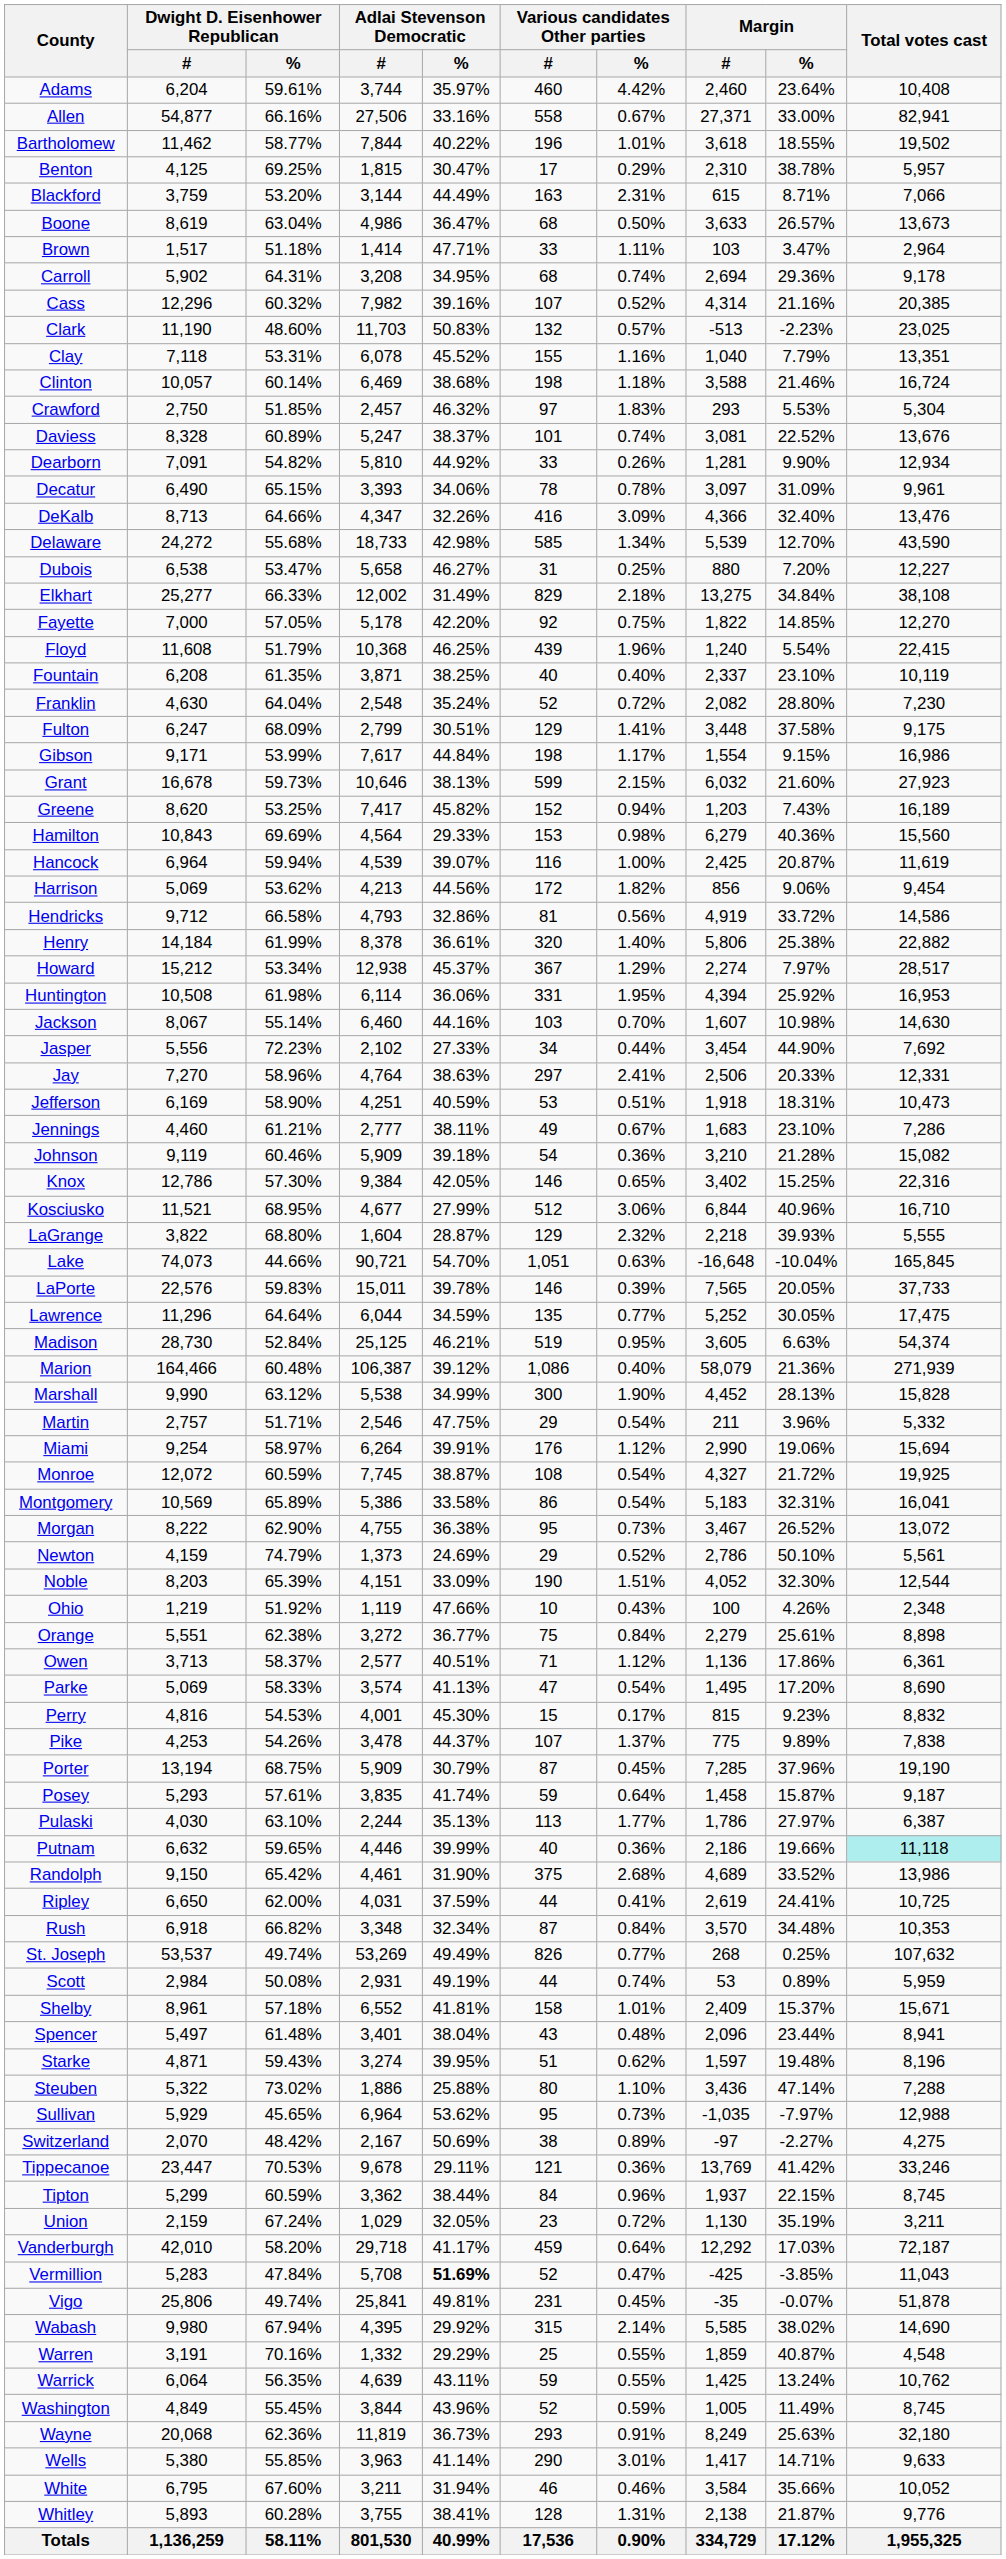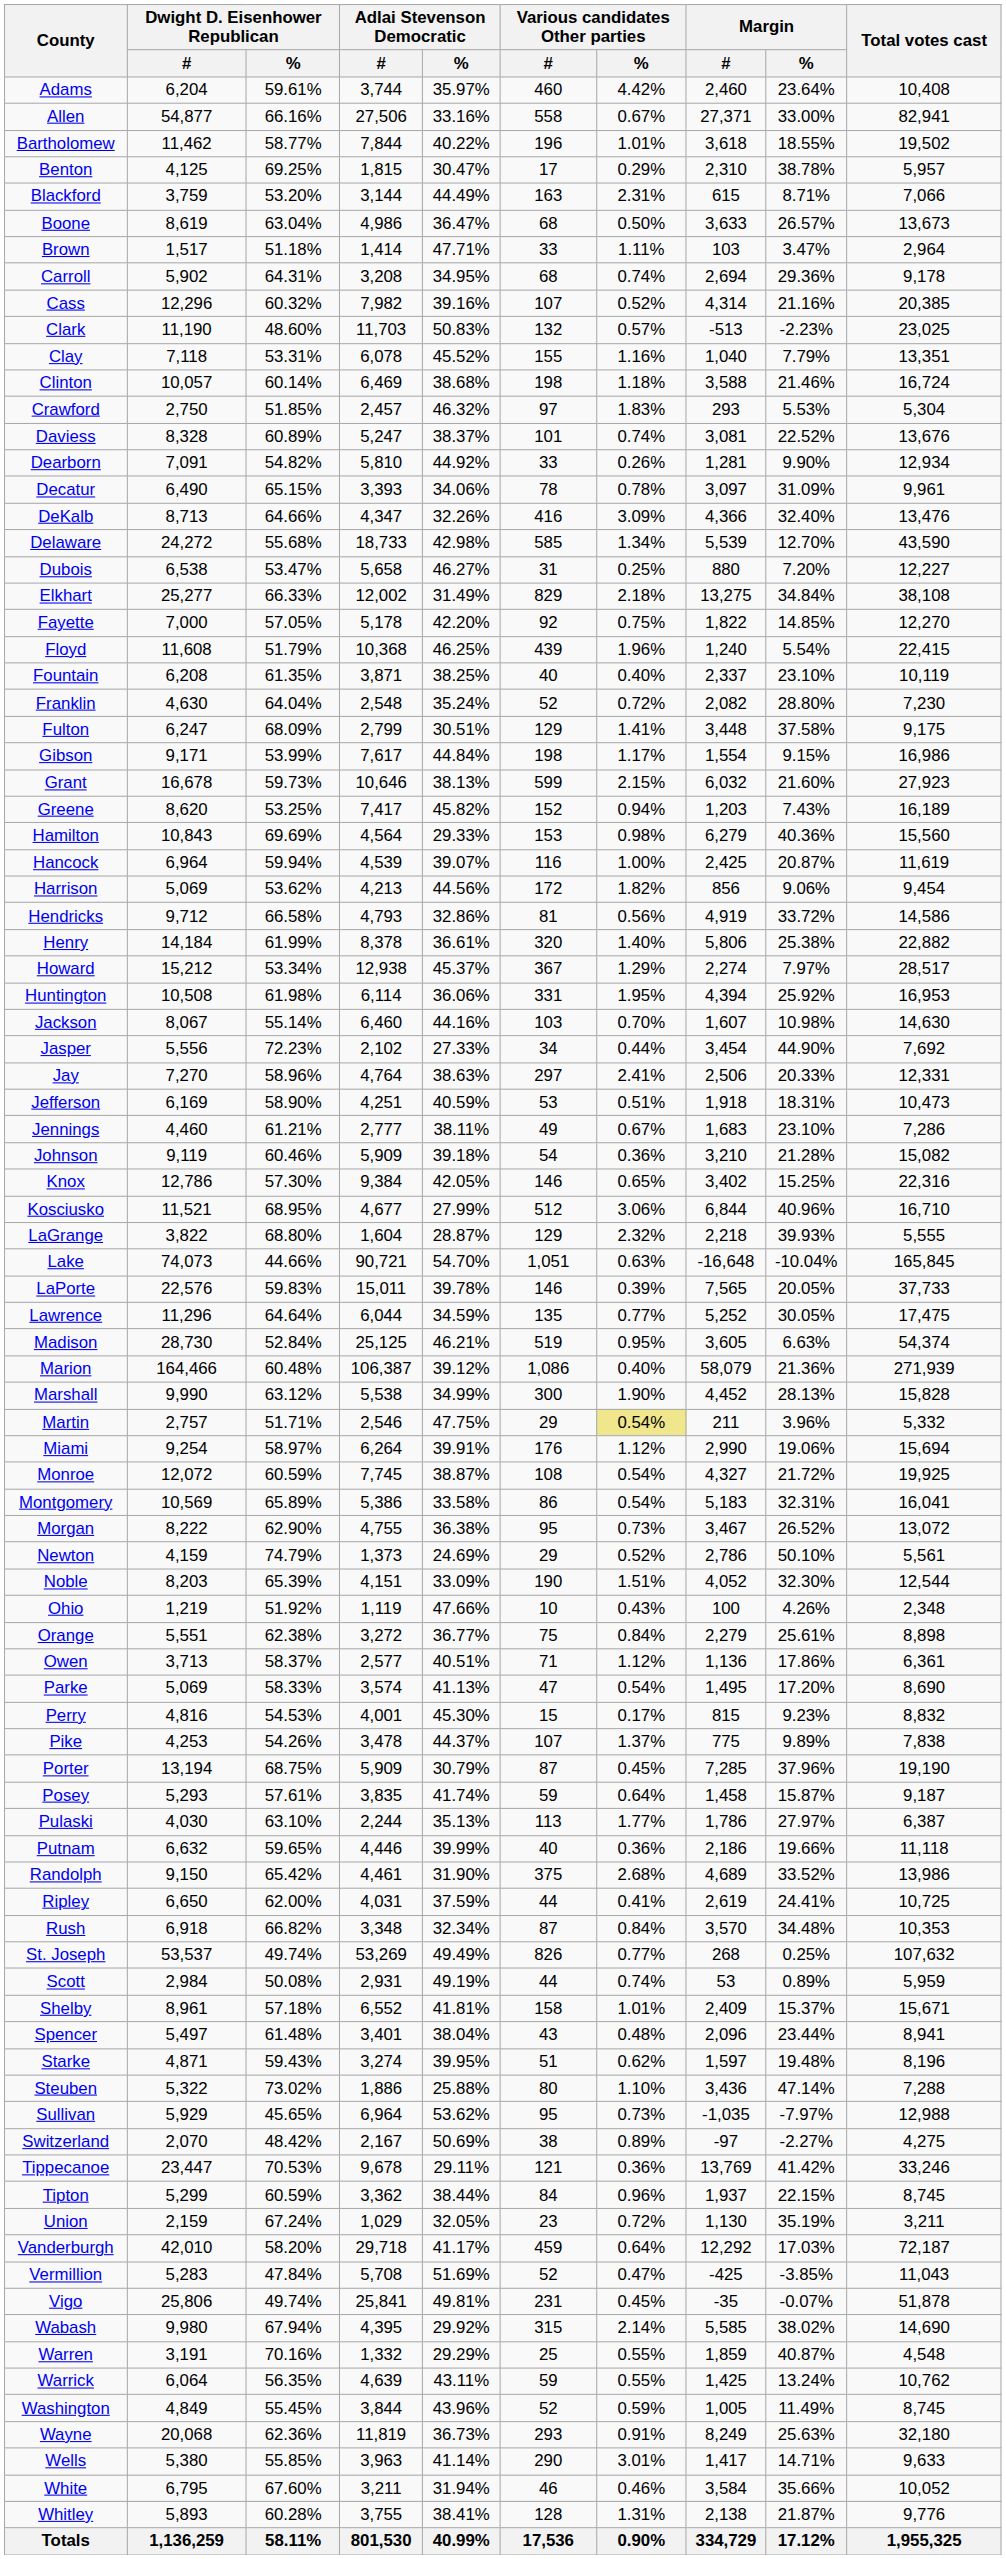Martin | Various candidates Other parties / %: no background -> khaki background
Putnam | Total votes cast: paleturquoise background -> no background
Vermillion | Adlai Stevenson Democratic / %: bold -> normal
